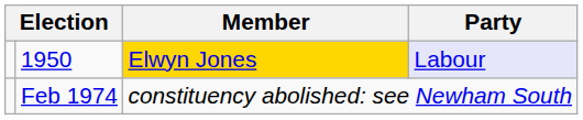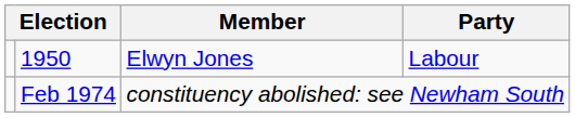1950 | Member: gold background -> no background
1950 | Party: lavender background -> no background
